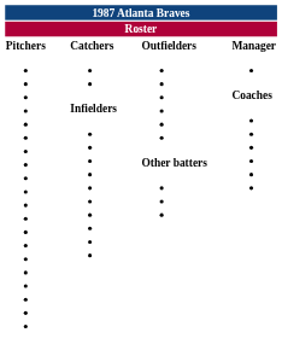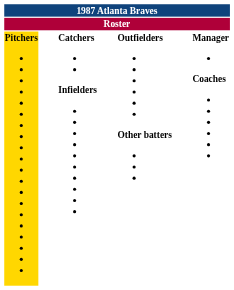Pitchers | column 1: no background -> gold background
